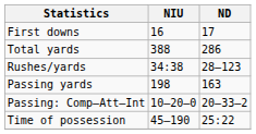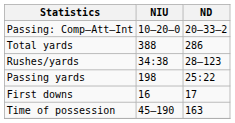rows swapped: First downs <-> Passing: Comp–Att–Int
Passing yards | ND: 163 -> 25:22
Time of possession | ND: 25:22 -> 163
